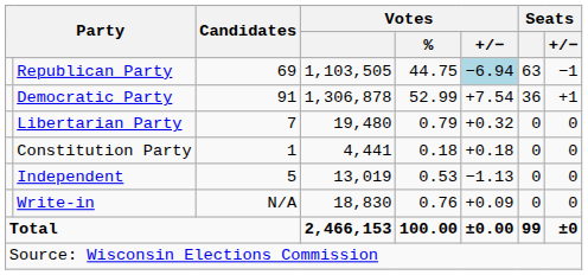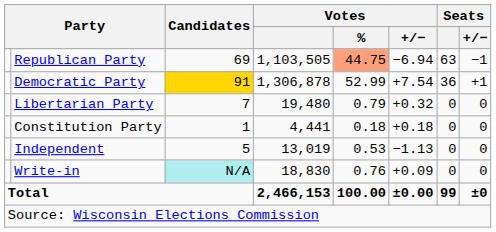Republican Party | Votes / %: no background -> lightsalmon background
Republican Party | Votes / +/−: lightblue background -> no background
Democratic Party | Candidates: no background -> gold background
Write-in | Candidates: no background -> paleturquoise background
